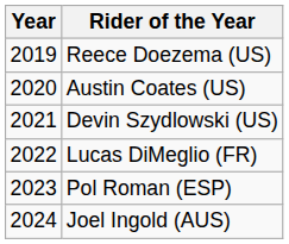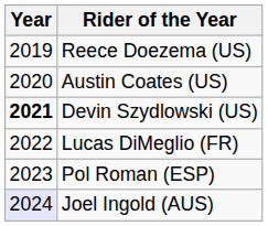Devin Szydlowski (US) | Year: normal -> bold
Joel Ingold (AUS) | Year: no background -> lavender background
